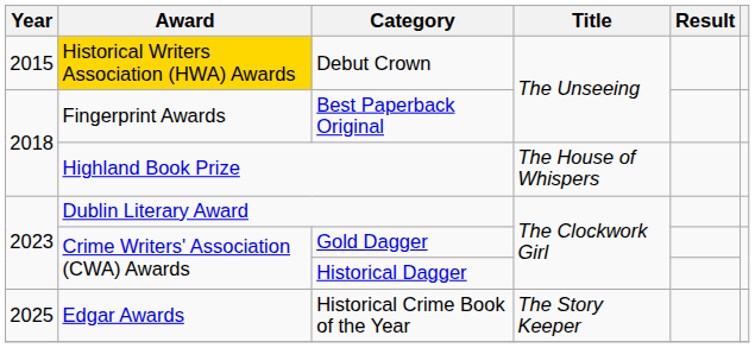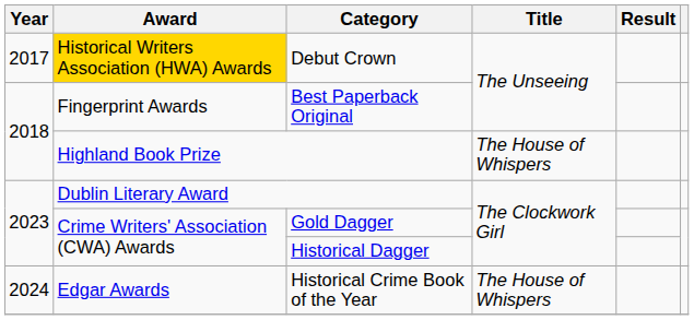Debut Crown | Year: 2015 -> 2017
Historical Crime Book of the Year | Year: 2025 -> 2024
Historical Crime Book of the Year | Title: The Story Keeper -> The House of Whispers
